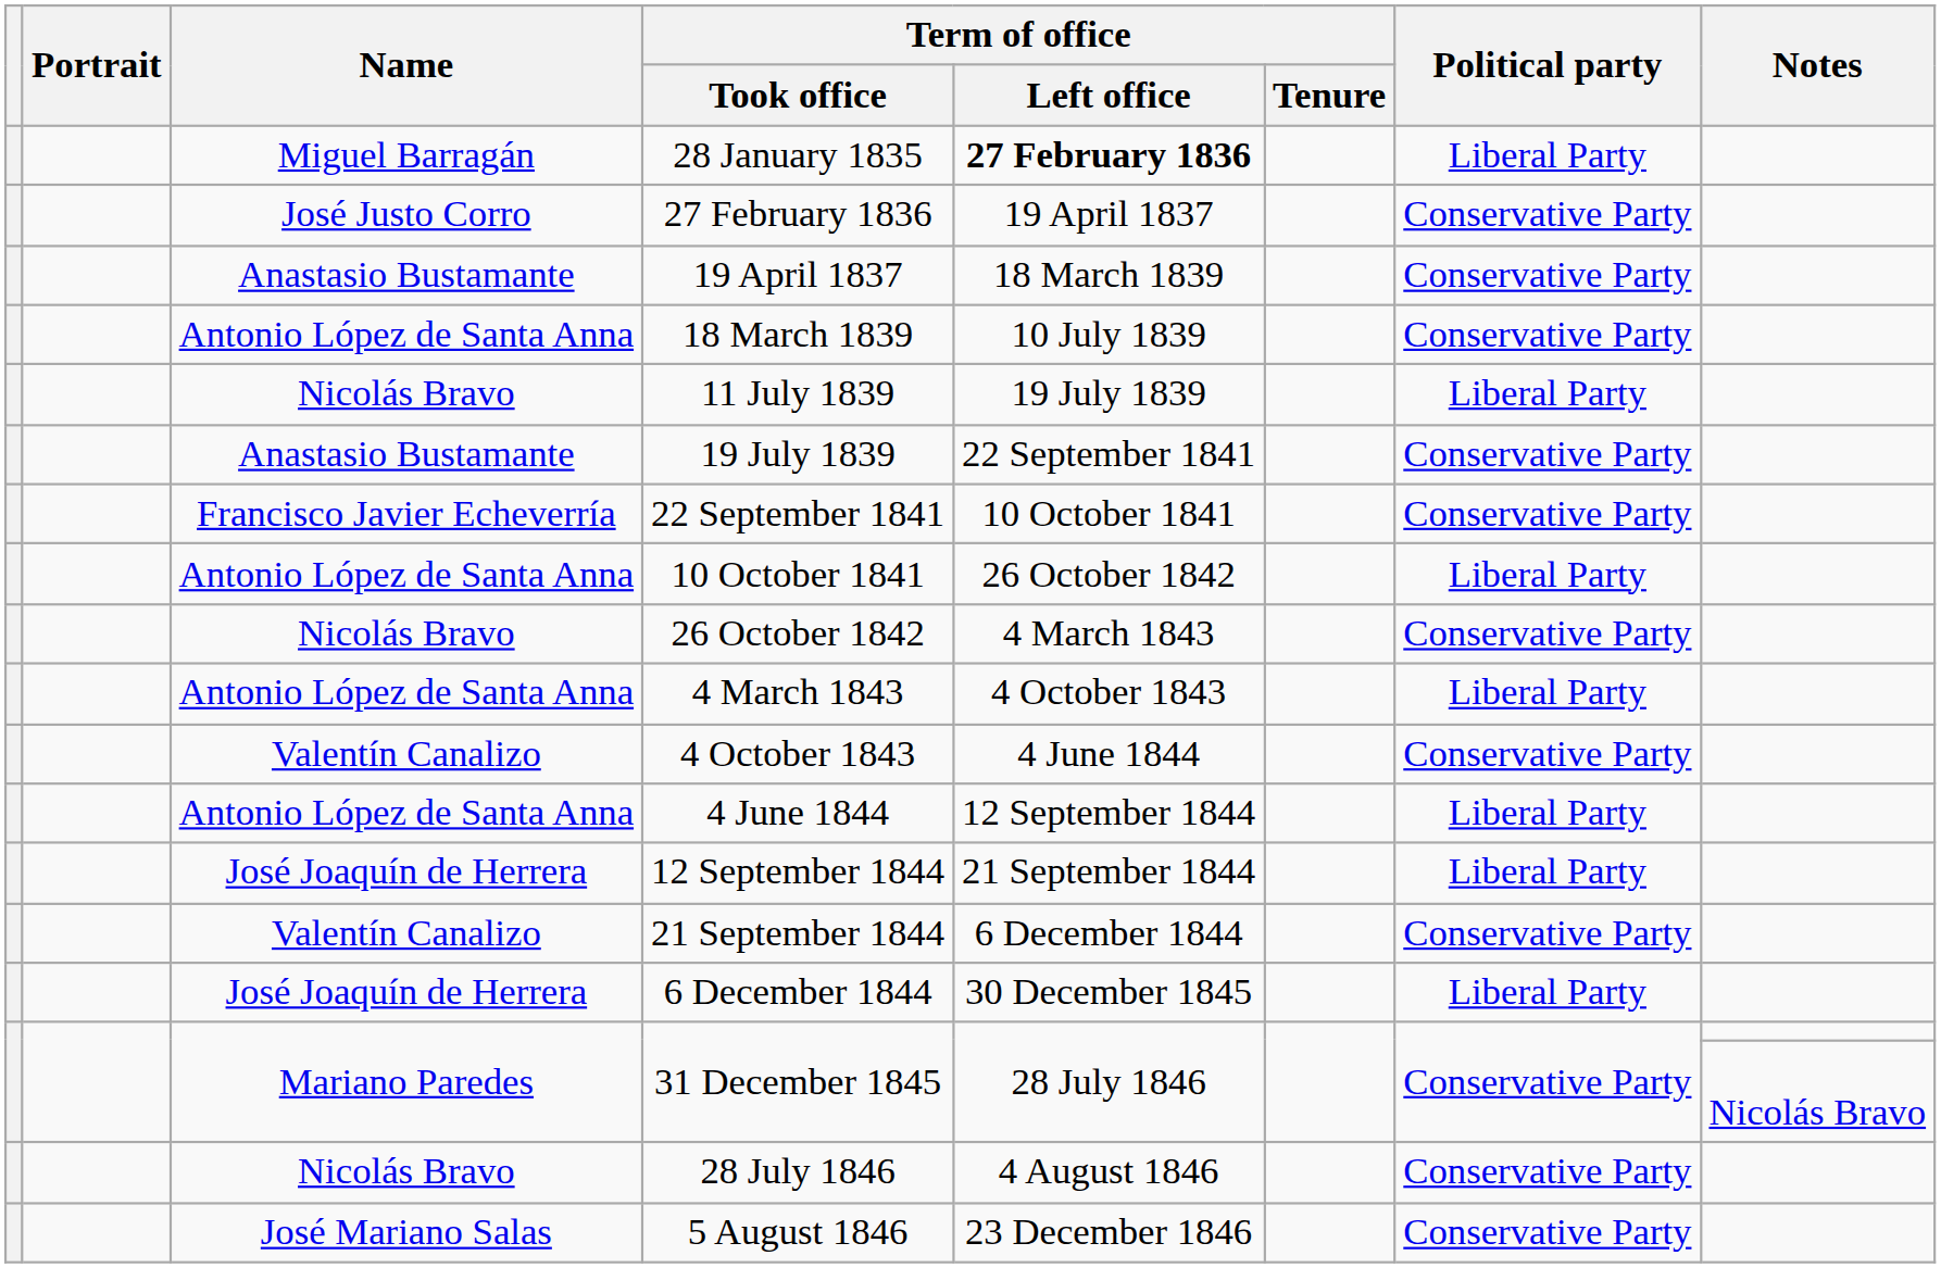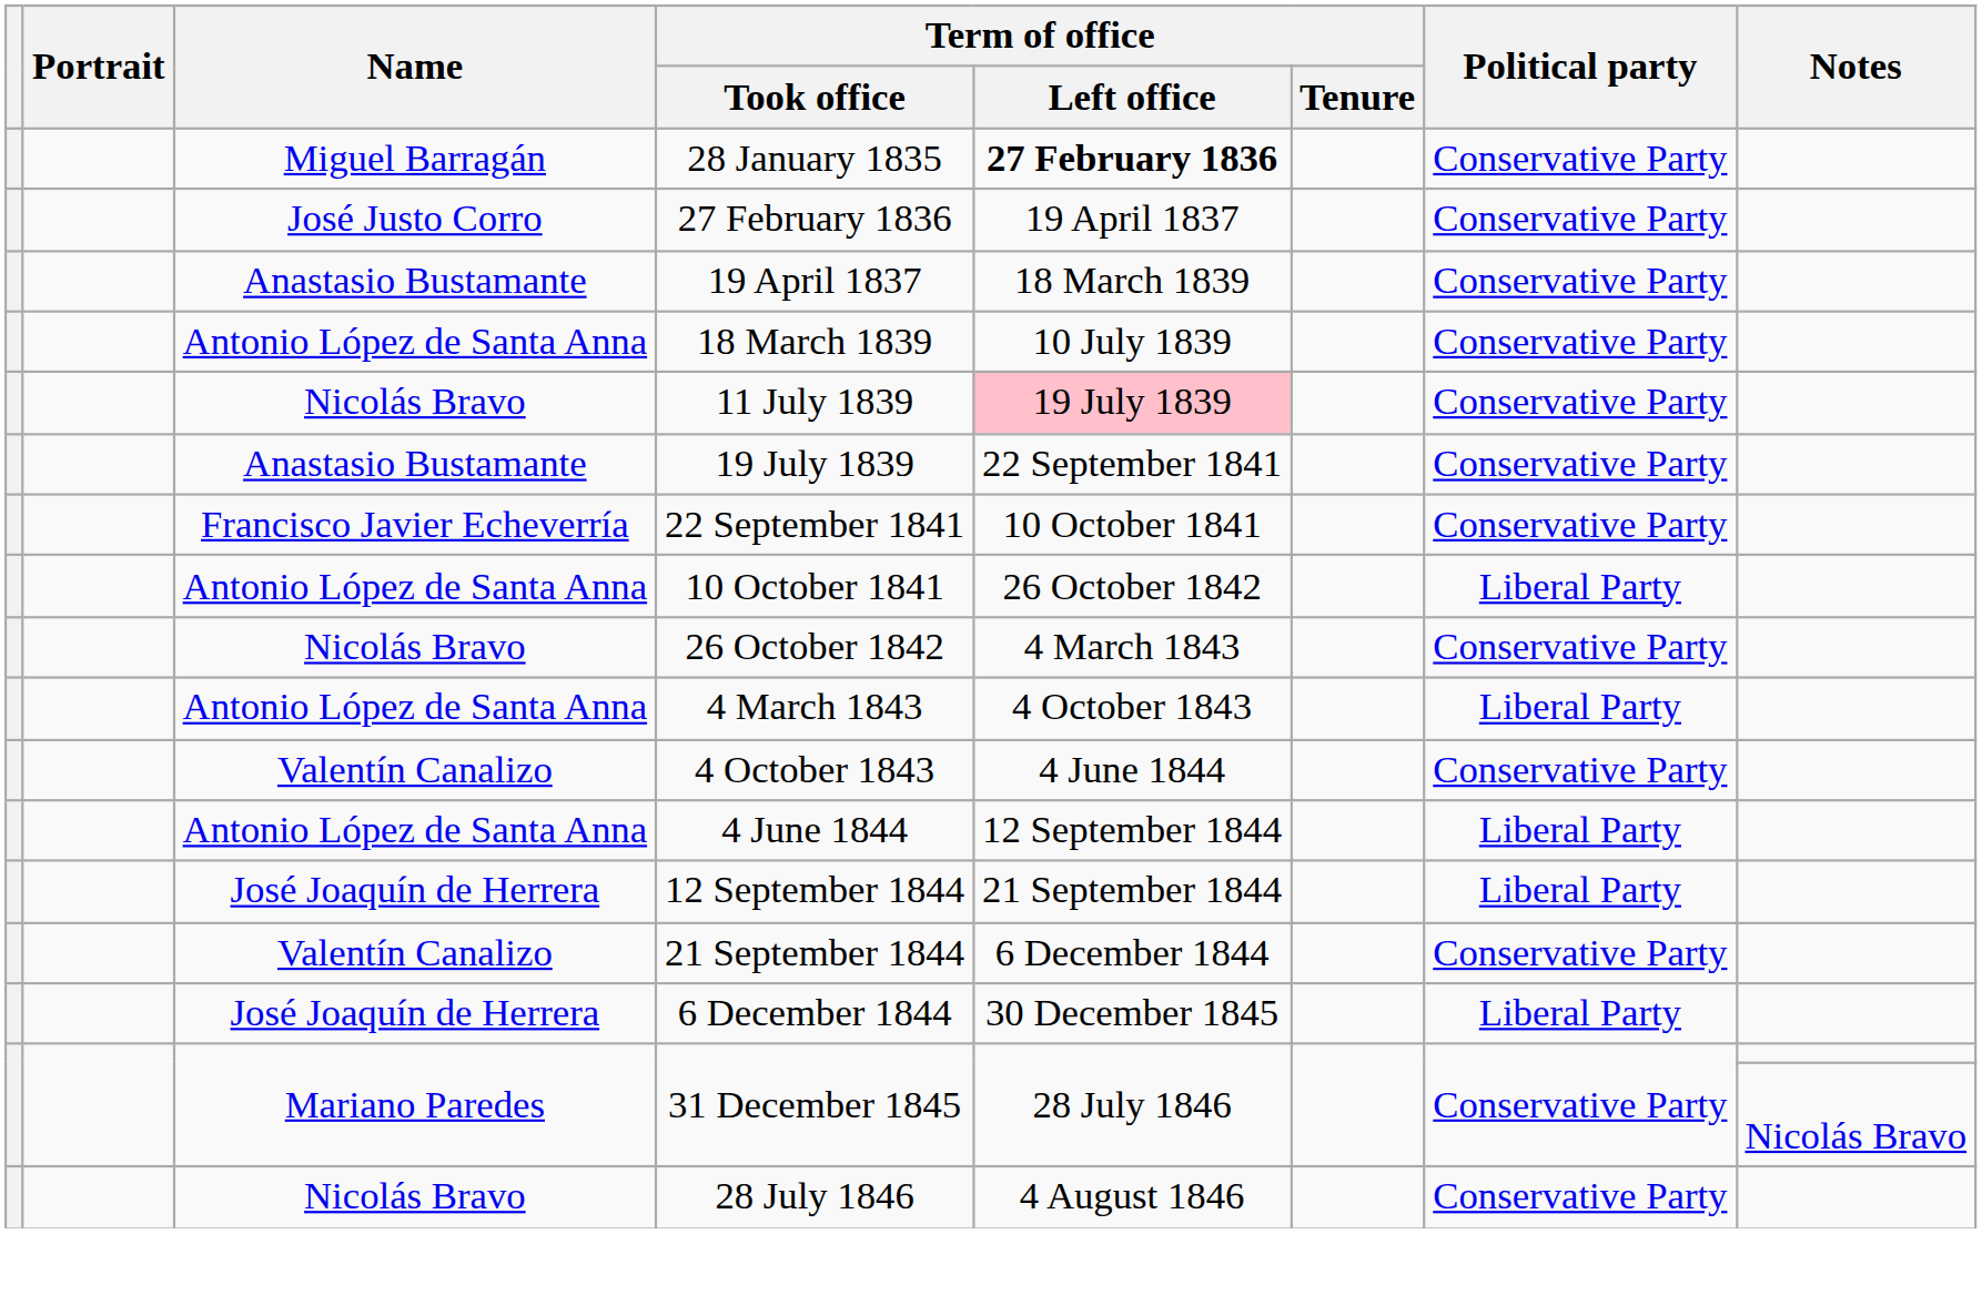28 January 1835 | Political party: Liberal Party -> Conservative Party
11 July 1839 | Term of office / Left office: no background -> pink background
11 July 1839 | Political party: Liberal Party -> Conservative Party
- row: José Mariano Salas | 5 August 1846 | 23 December 1846 | Conservative Party
